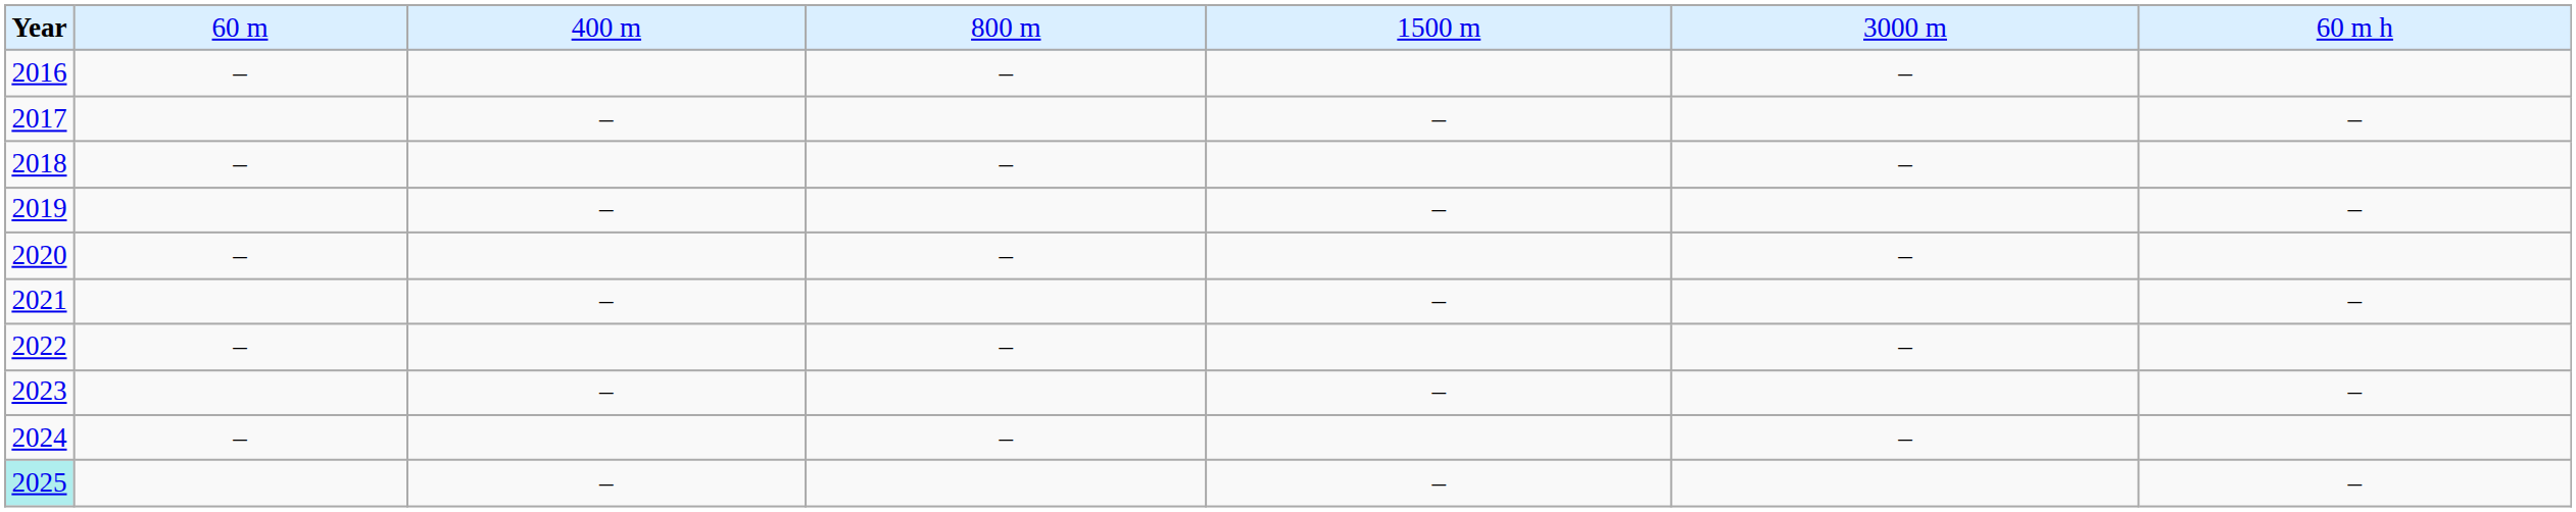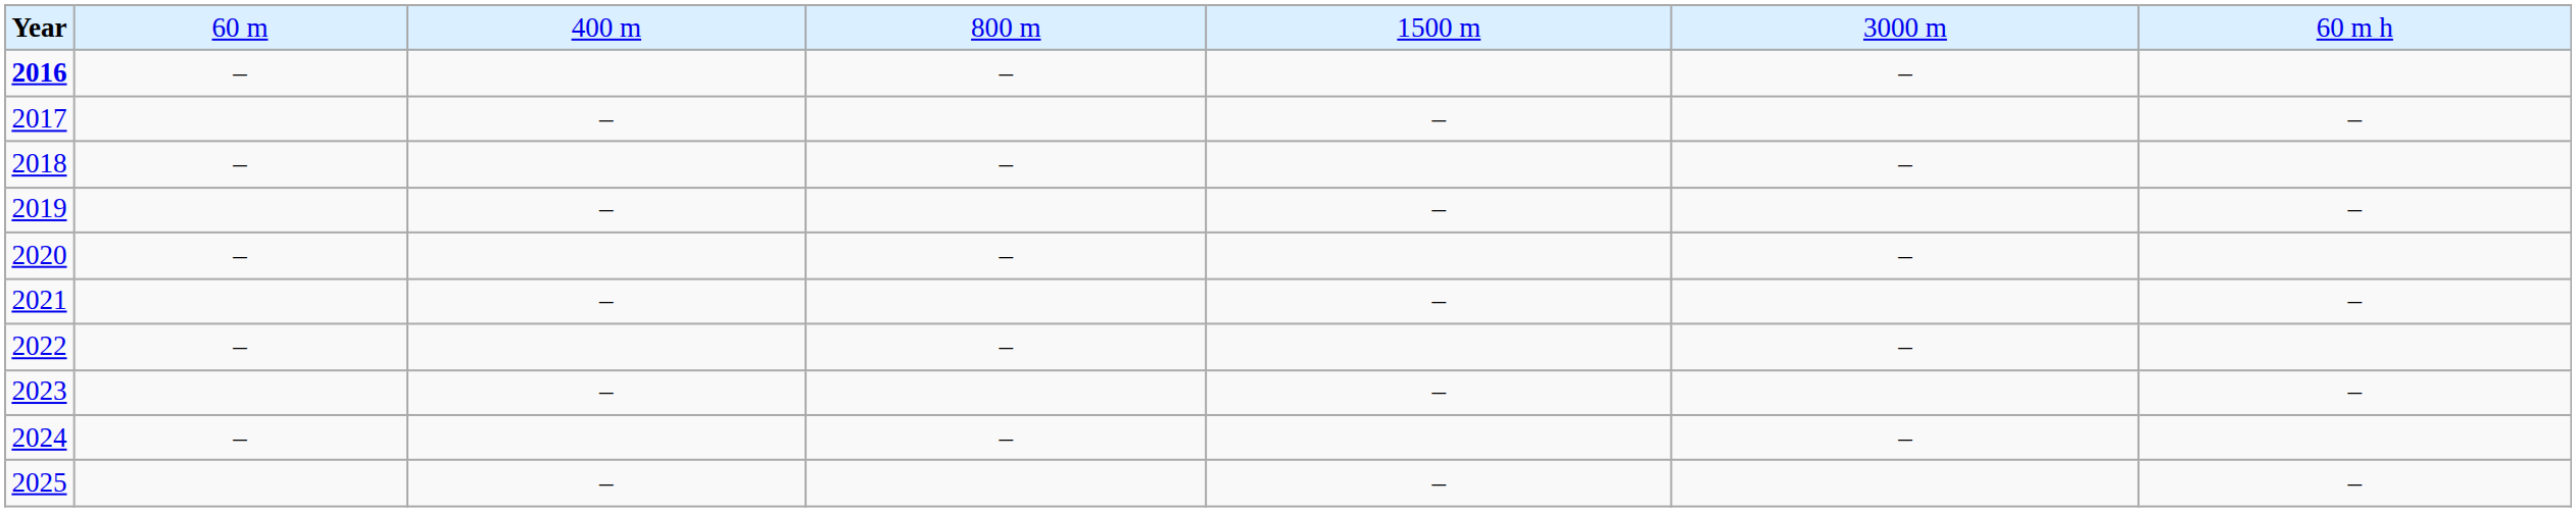2016 | column 1: normal -> bold
2025 | column 1: paleturquoise background -> no background
